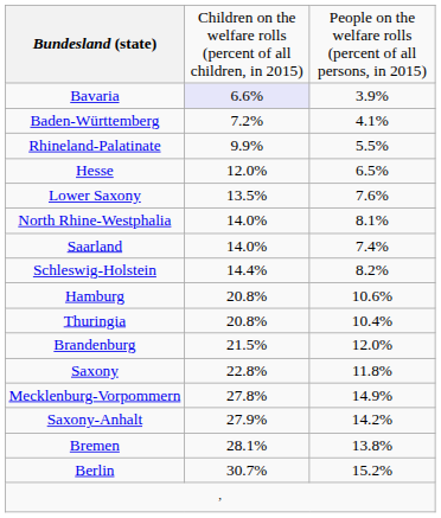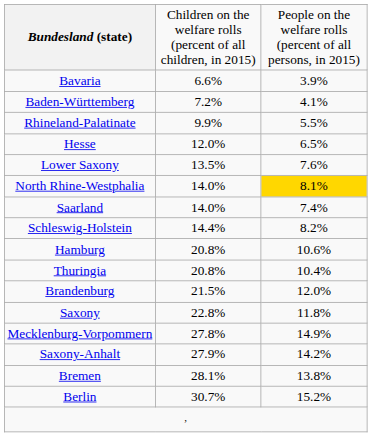Bavaria | column 2: lavender background -> no background
North Rhine-Westphalia | column 3: no background -> gold background
